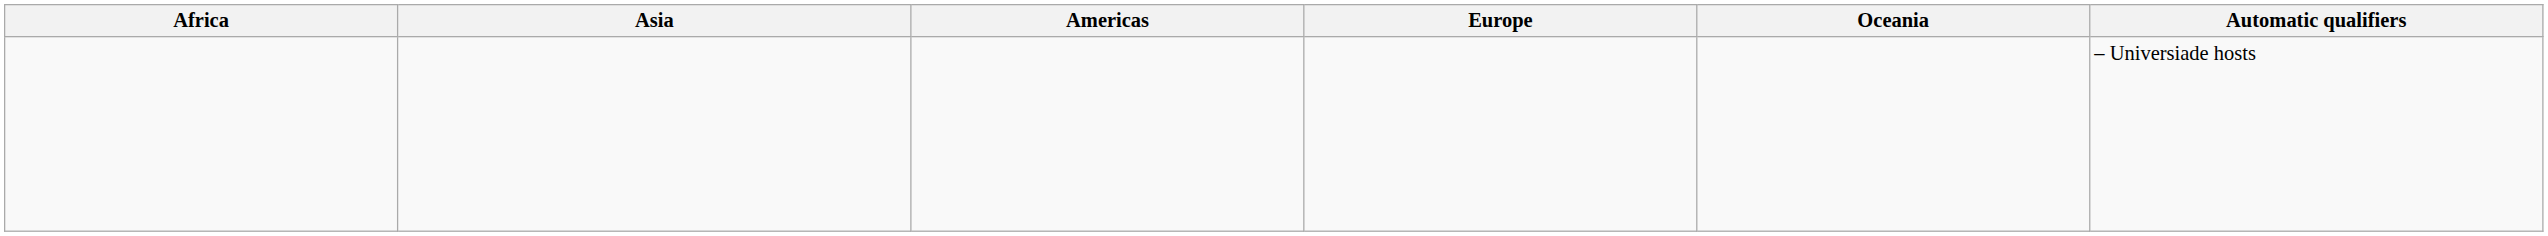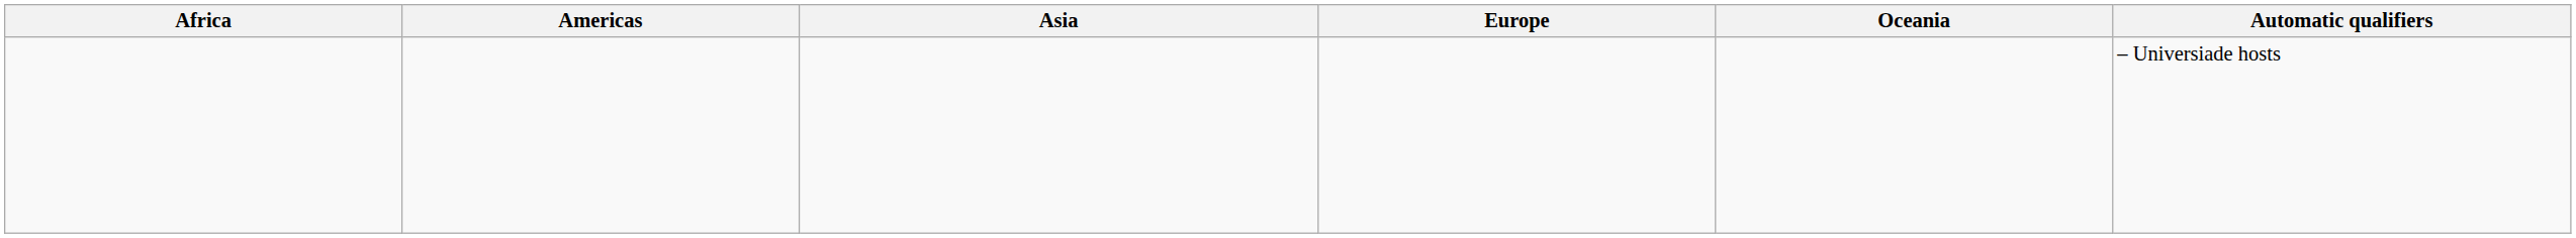columns swapped: Americas <-> Asia
